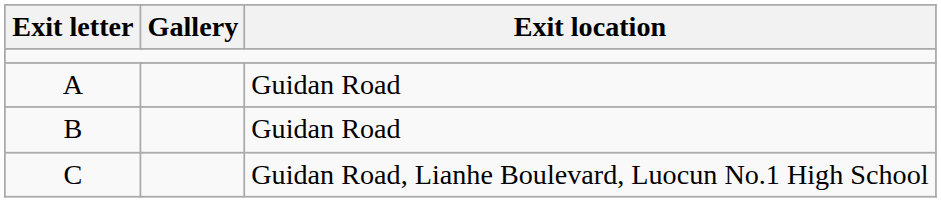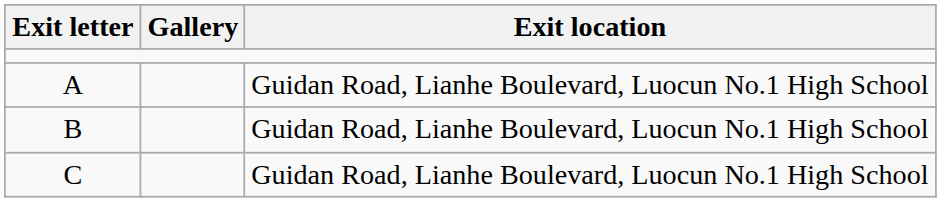A | Exit location: Guidan Road -> Guidan Road, Lianhe Boulevard, Luocun No.1 High School
B | Exit location: Guidan Road -> Guidan Road, Lianhe Boulevard, Luocun No.1 High School
